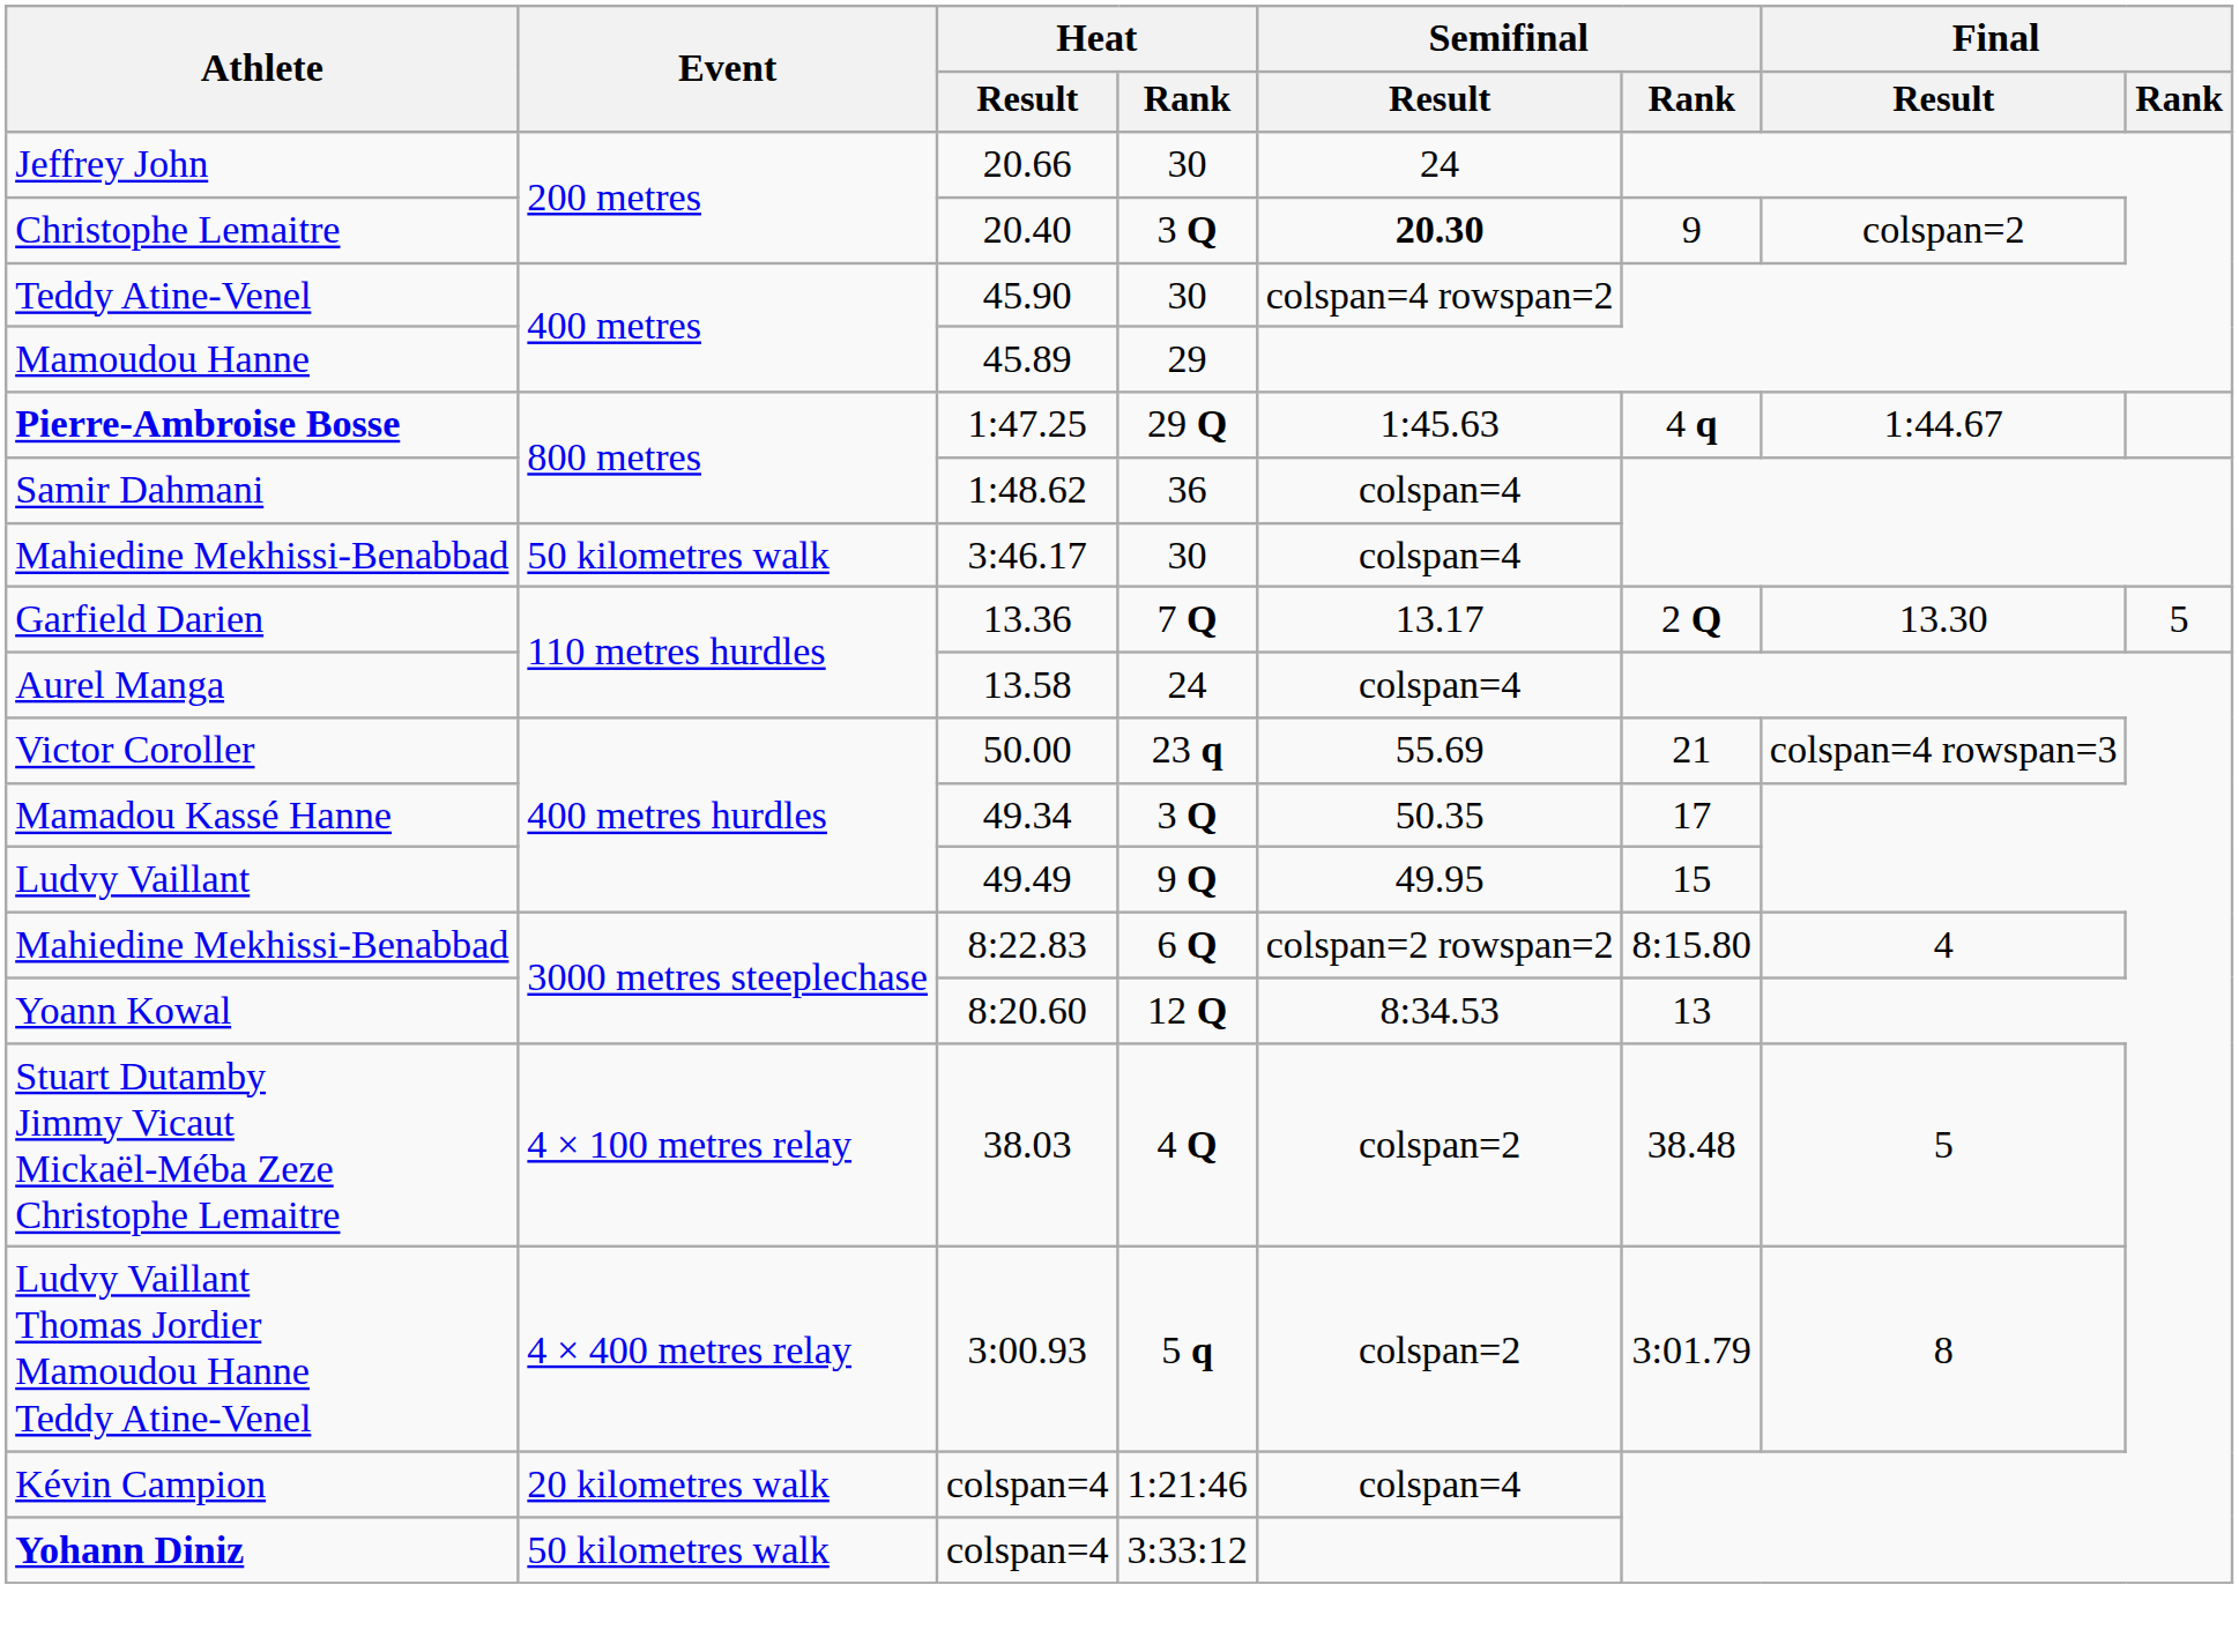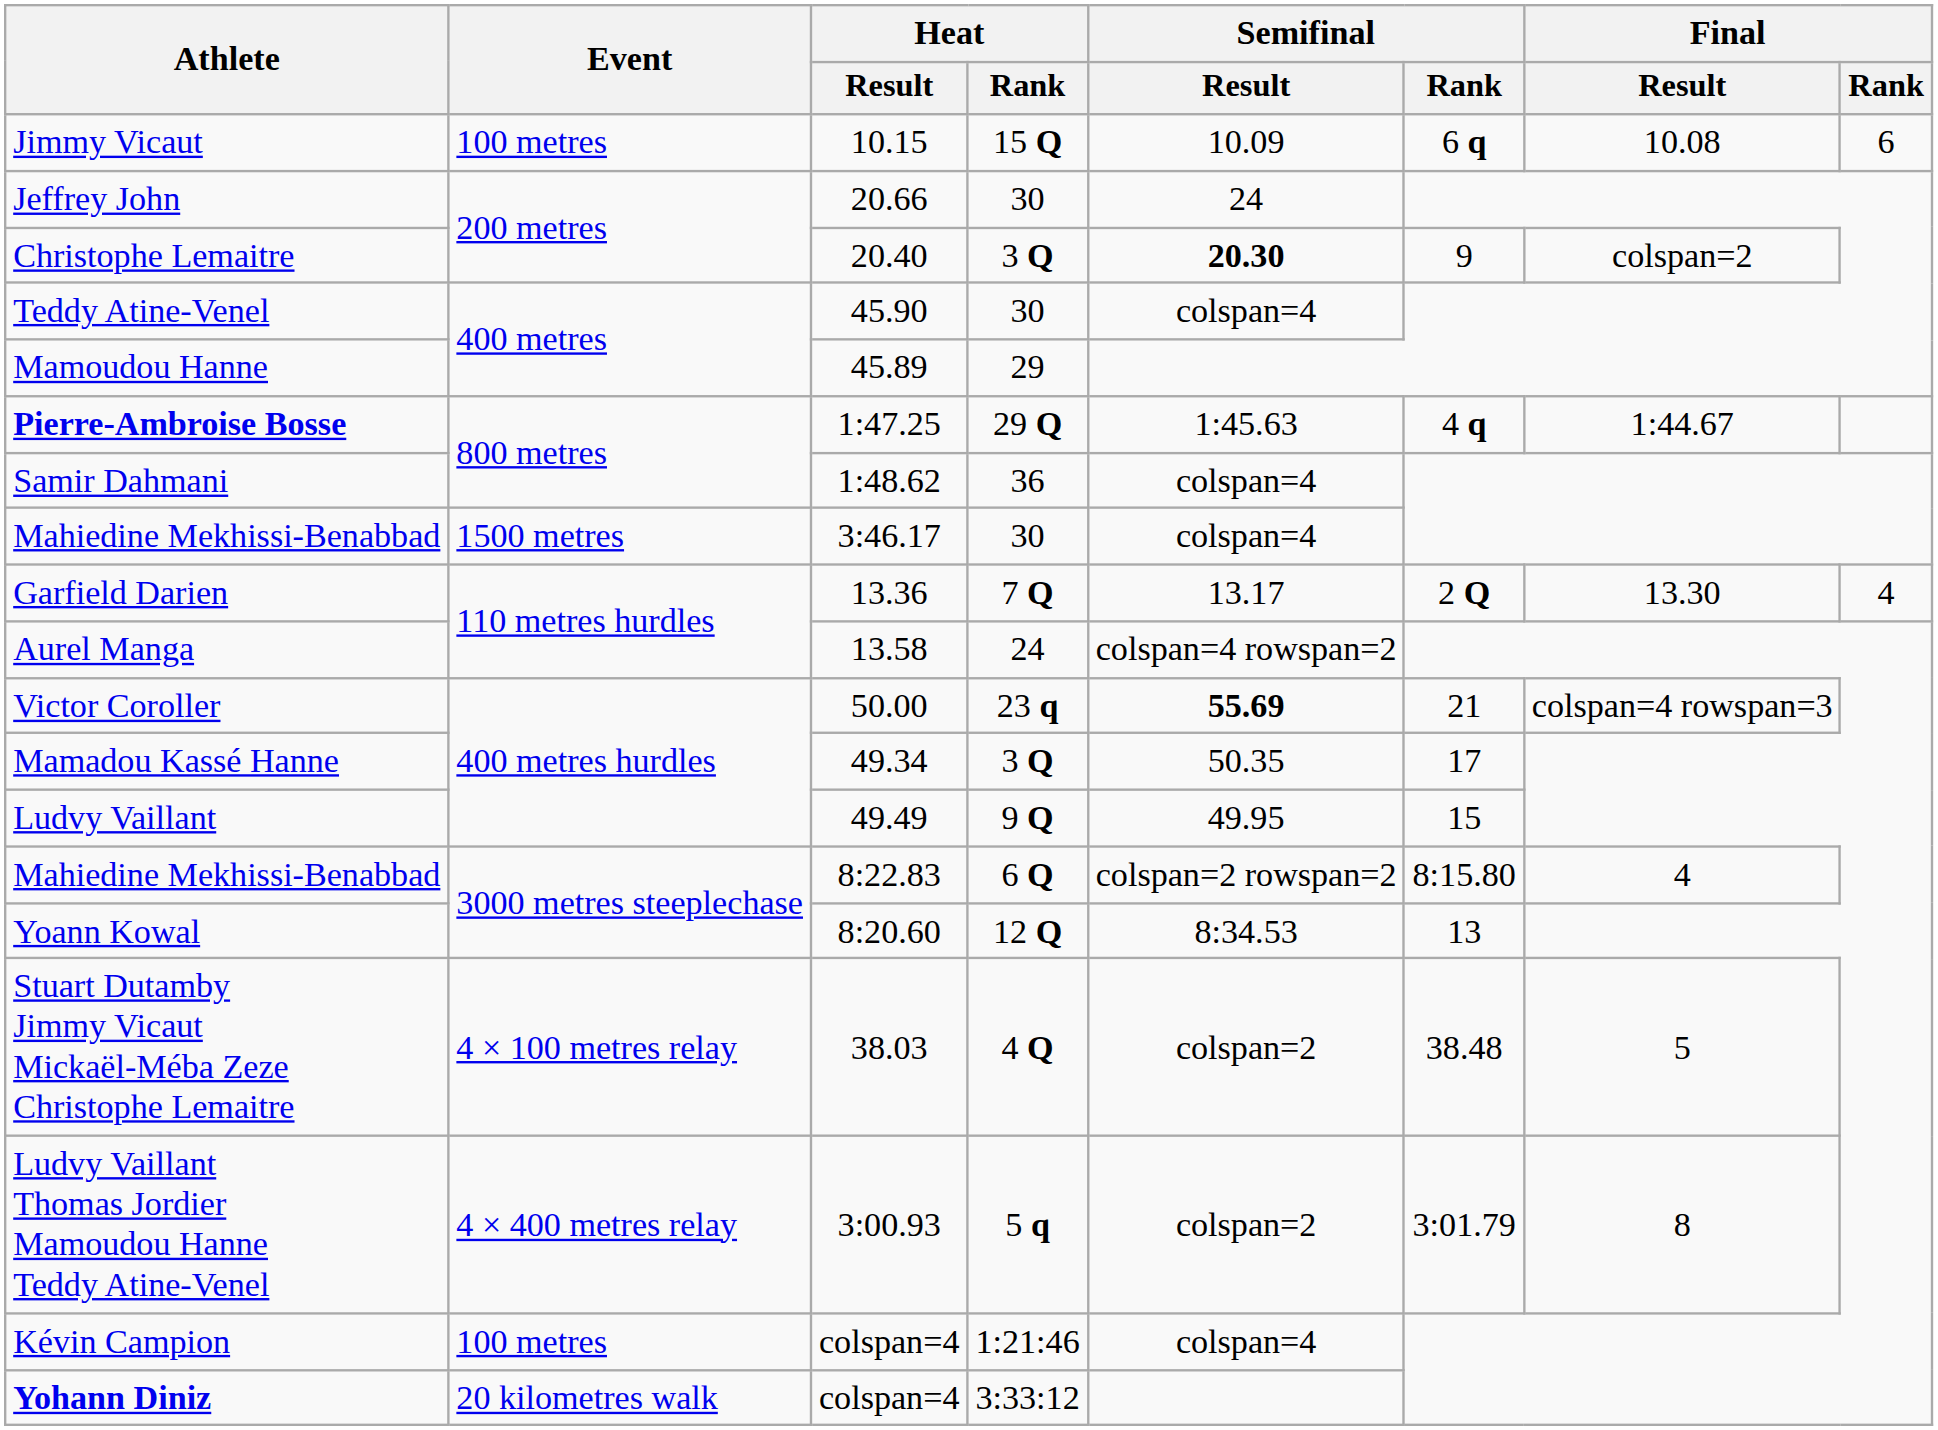+ row: Jimmy Vicaut | 100 metres | 10.15 | 15 Q | 10.09 | 6 q | 10.08 | 6
Teddy Atine-Venel | Semifinal / Result: colspan=4 rowspan=2 -> colspan=4
Mahiedine Mekhissi-Benabbad / 3:46.17 | Event: 50 kilometres walk -> 1500 metres
Garfield Darien | Final / Rank: 5 -> 4
Aurel Manga | Semifinal / Result: colspan=4 -> colspan=4 rowspan=2
Victor Coroller | Semifinal / Result: normal -> bold
Kévin Campion | Event: 20 kilometres walk -> 100 metres
Yohann Diniz | Event: 50 kilometres walk -> 20 kilometres walk
